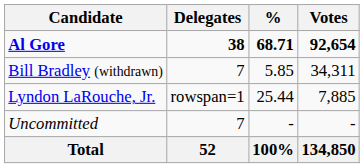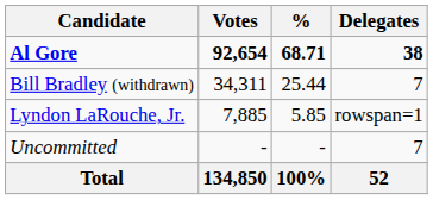columns swapped: Votes <-> Delegates
Bill Bradley (withdrawn) | %: 5.85 -> 25.44
Lyndon LaRouche, Jr. | %: 25.44 -> 5.85
